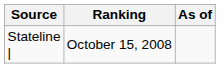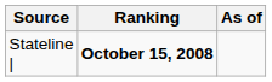row 2 | Ranking: normal -> bold
